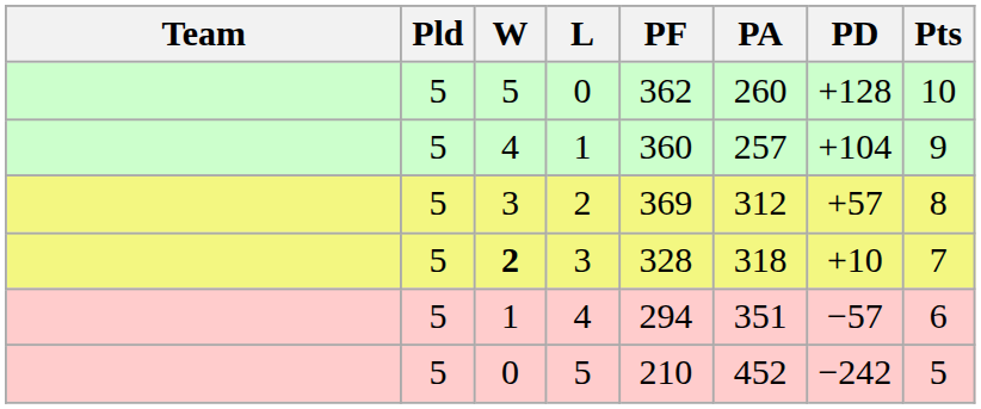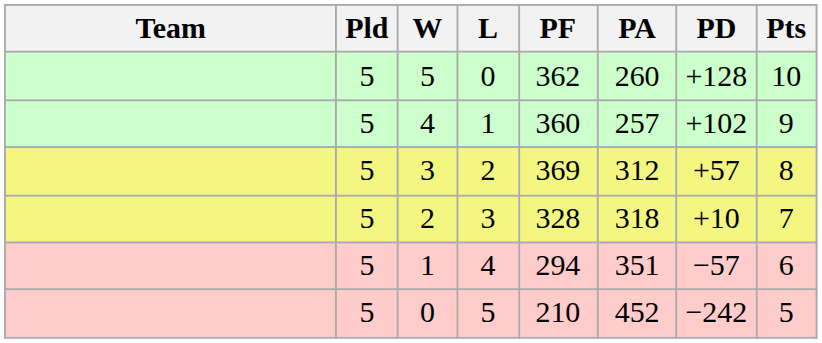row 3 | PD: +104 -> +102
row 5 | W: bold -> normal
